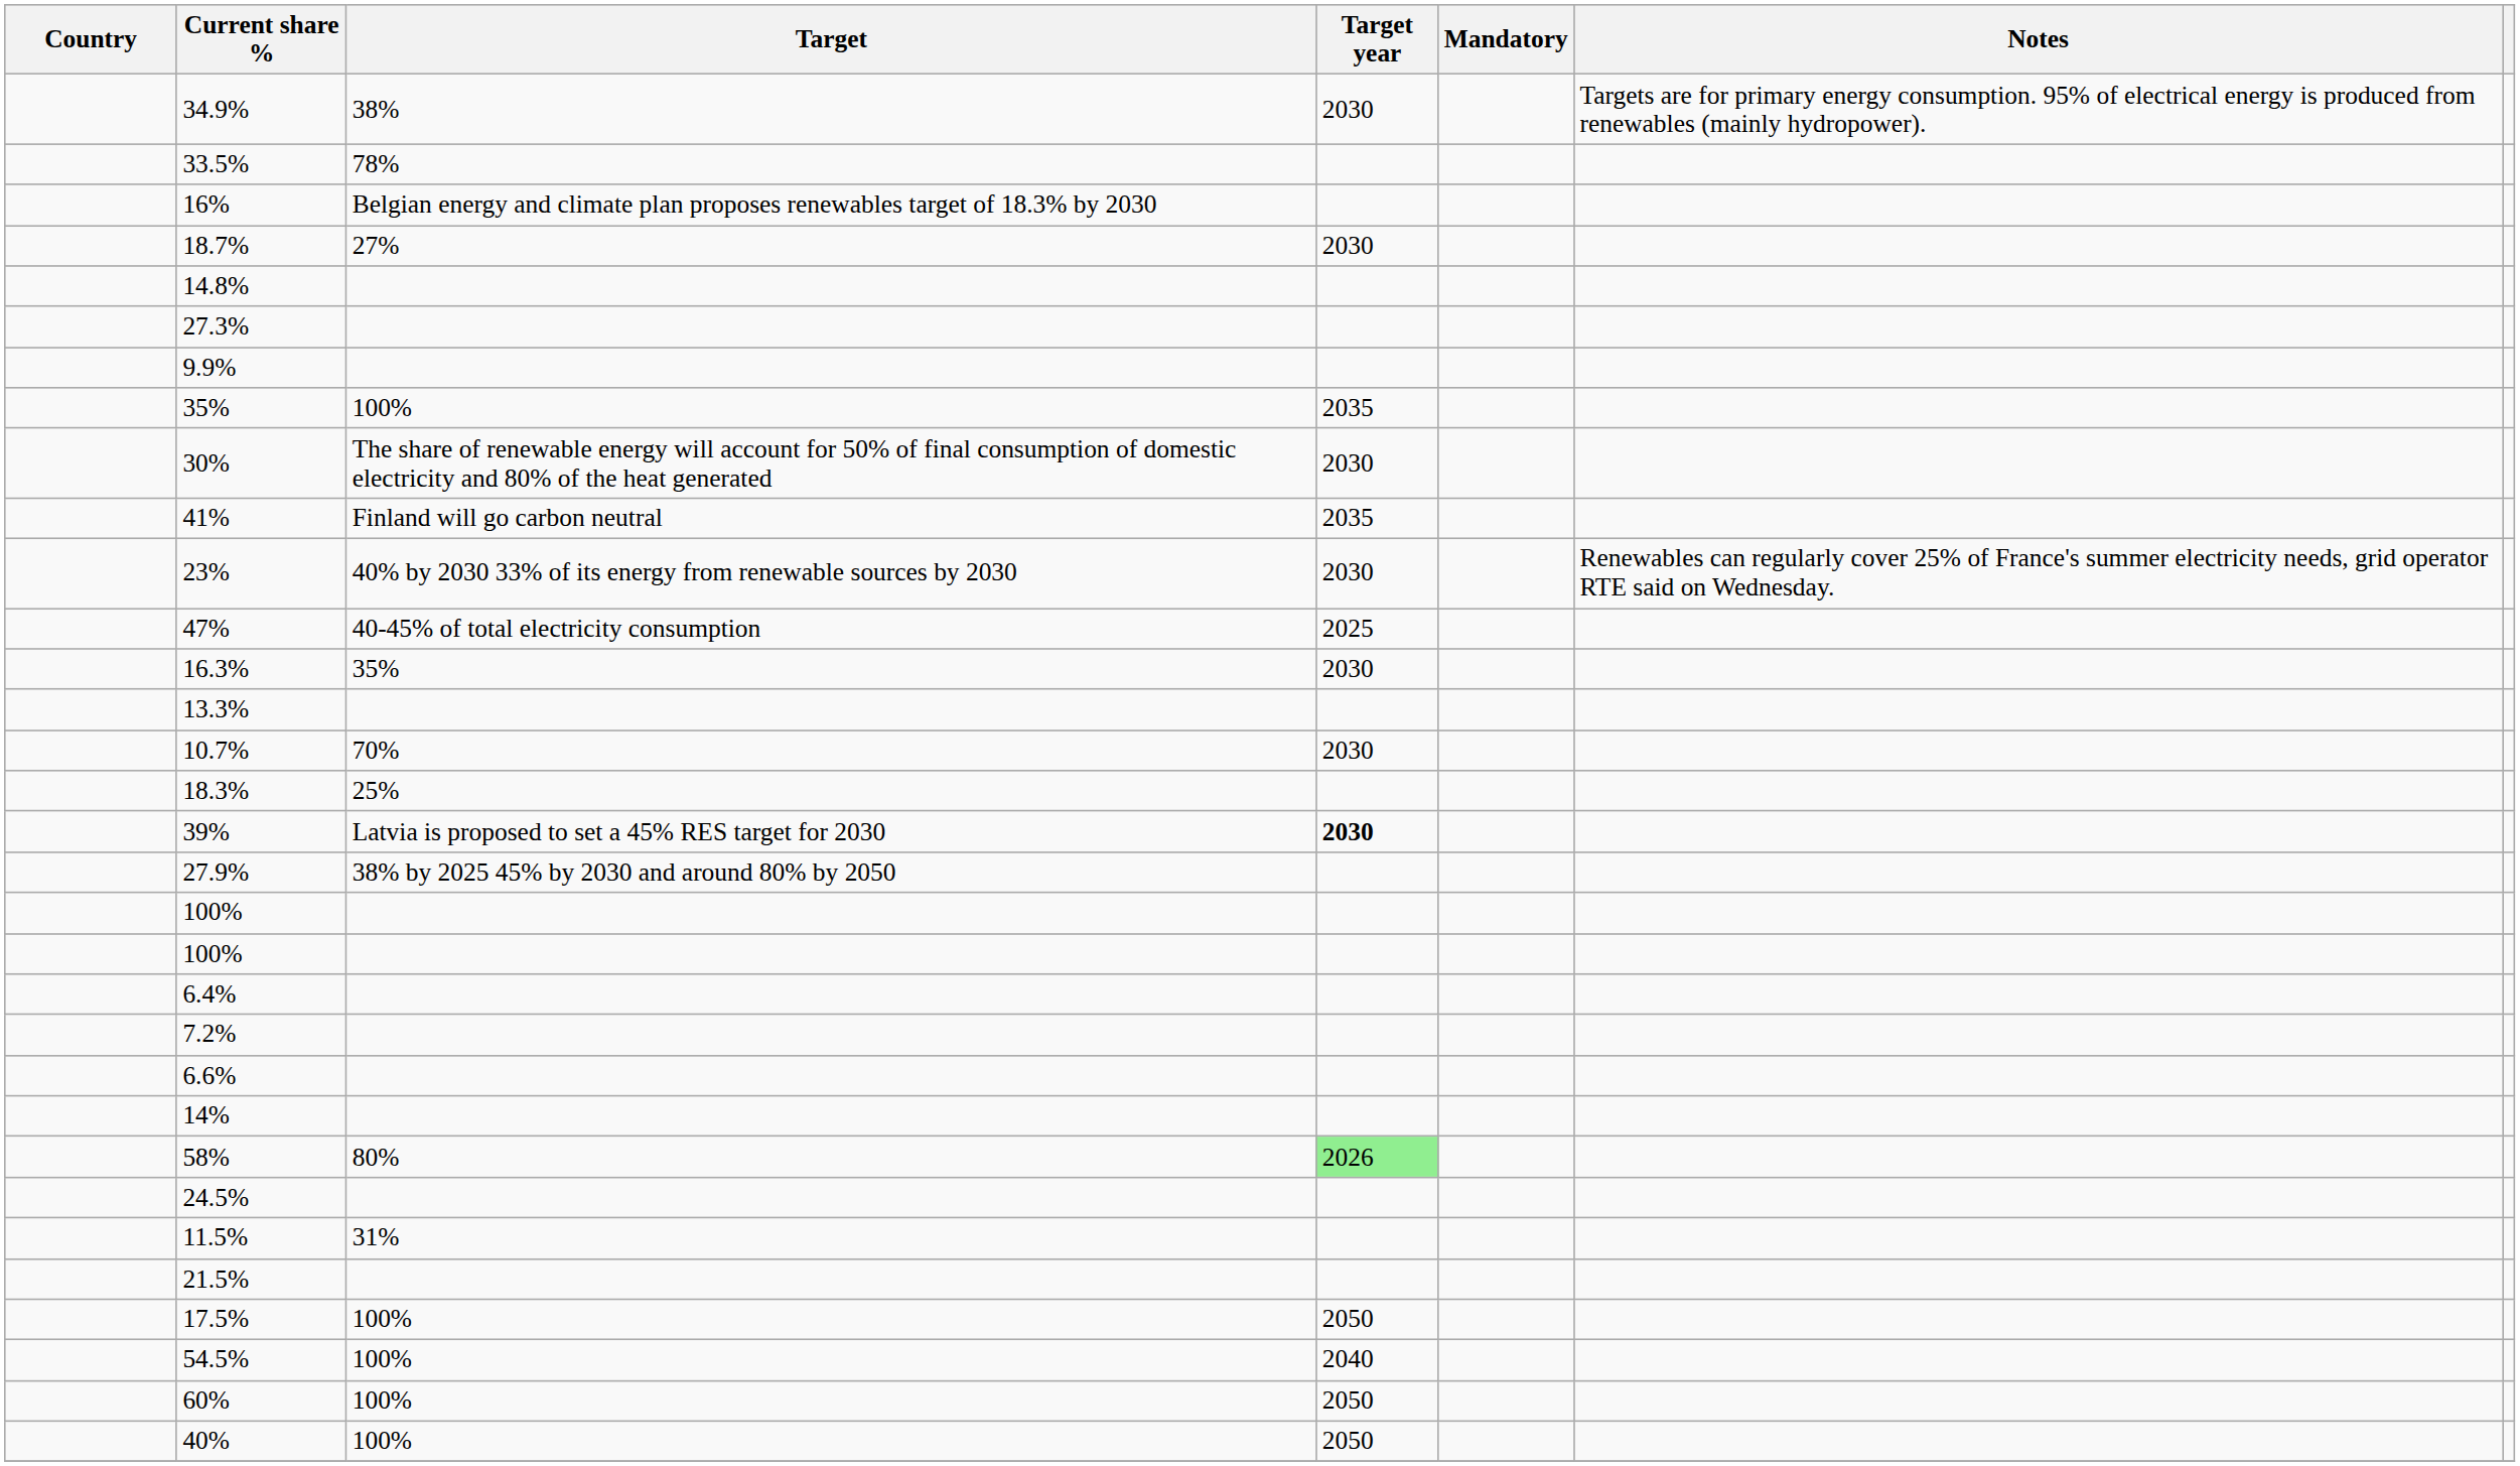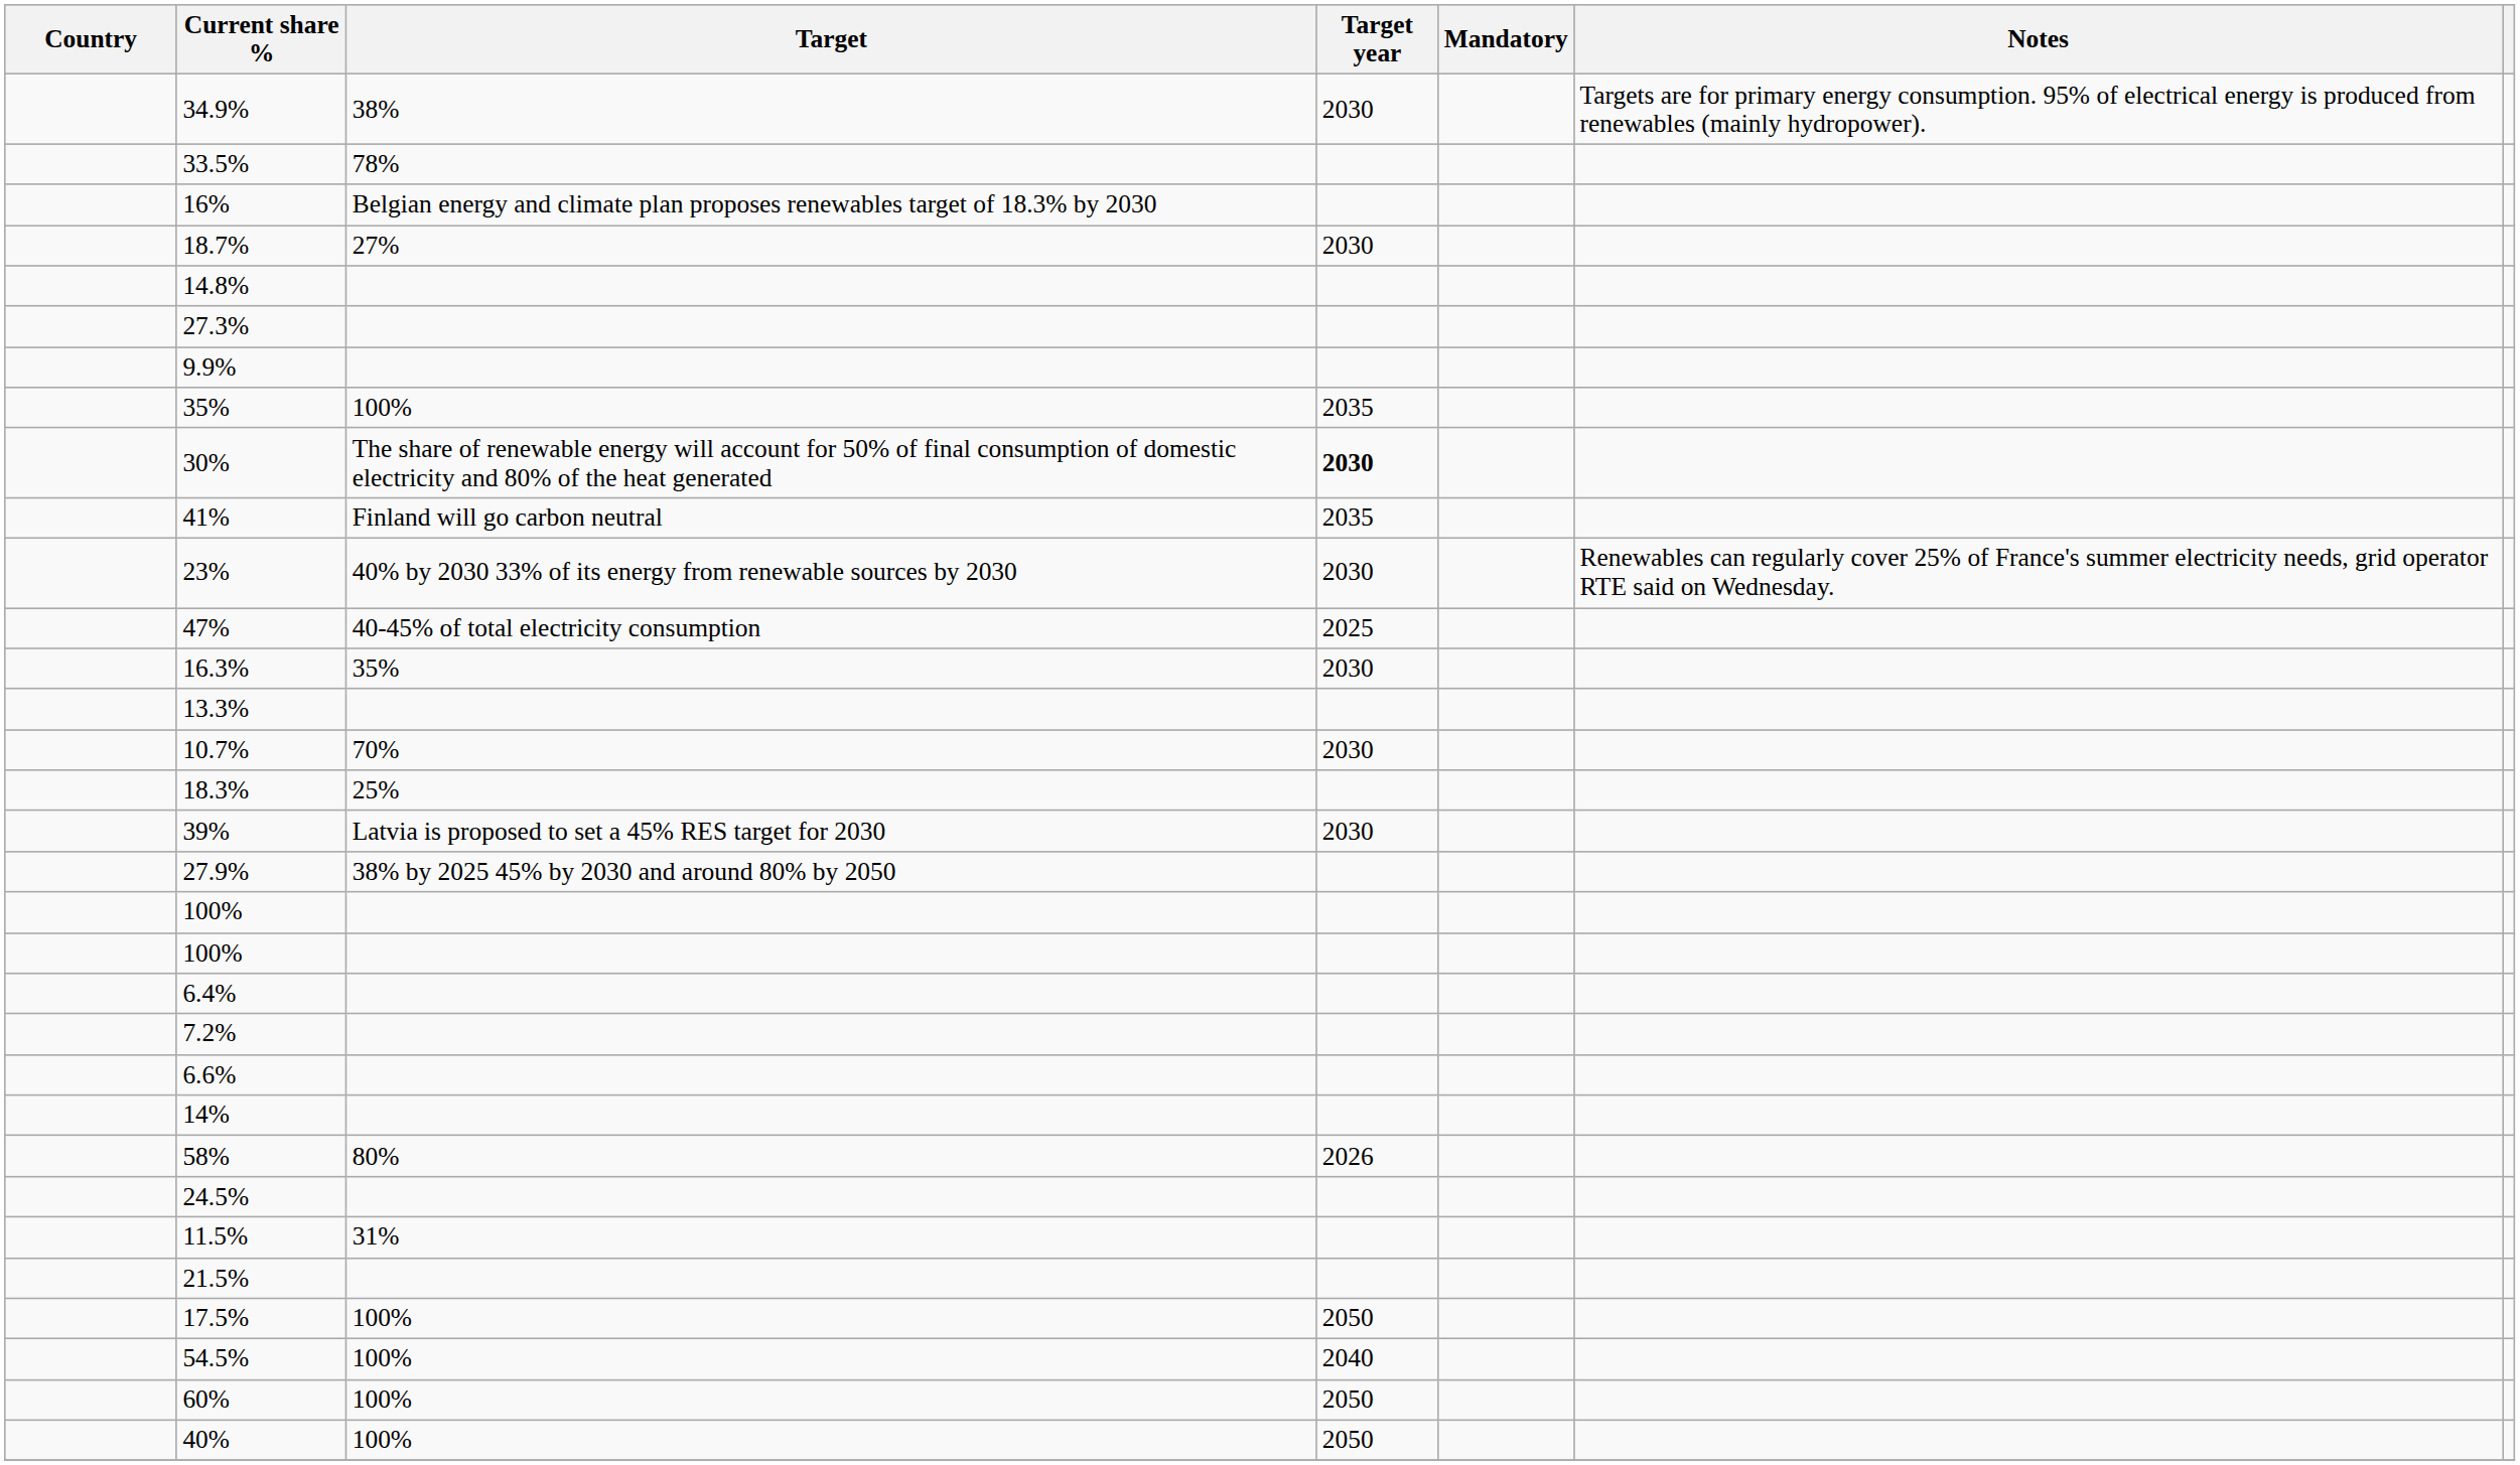30% | Target year: normal -> bold
39% | Target year: bold -> normal
58% | Target year: lightgreen background -> no background
